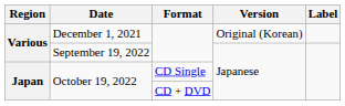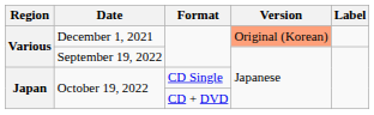December 1, 2021 | Version: no background -> lightsalmon background
